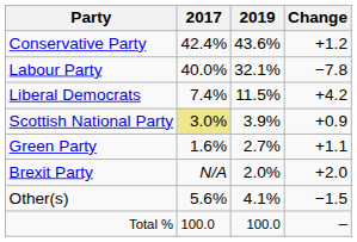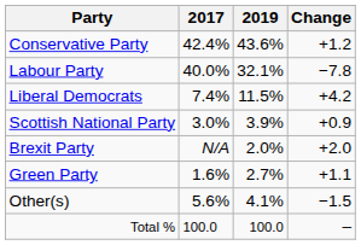Scottish National Party | 2017: khaki background -> no background
rows swapped: Green Party <-> Brexit Party
